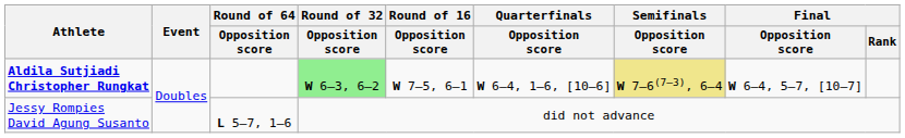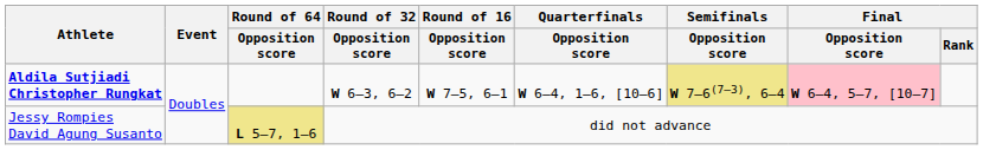Aldila Sutjiadi Christopher Rungkat | Round of 32 / Opposition score: lightgreen background -> no background
Aldila Sutjiadi Christopher Rungkat | Final / Opposition score: no background -> pink background
Jessy Rompies David Agung Susanto | Round of 64 / Opposition score: no background -> khaki background
